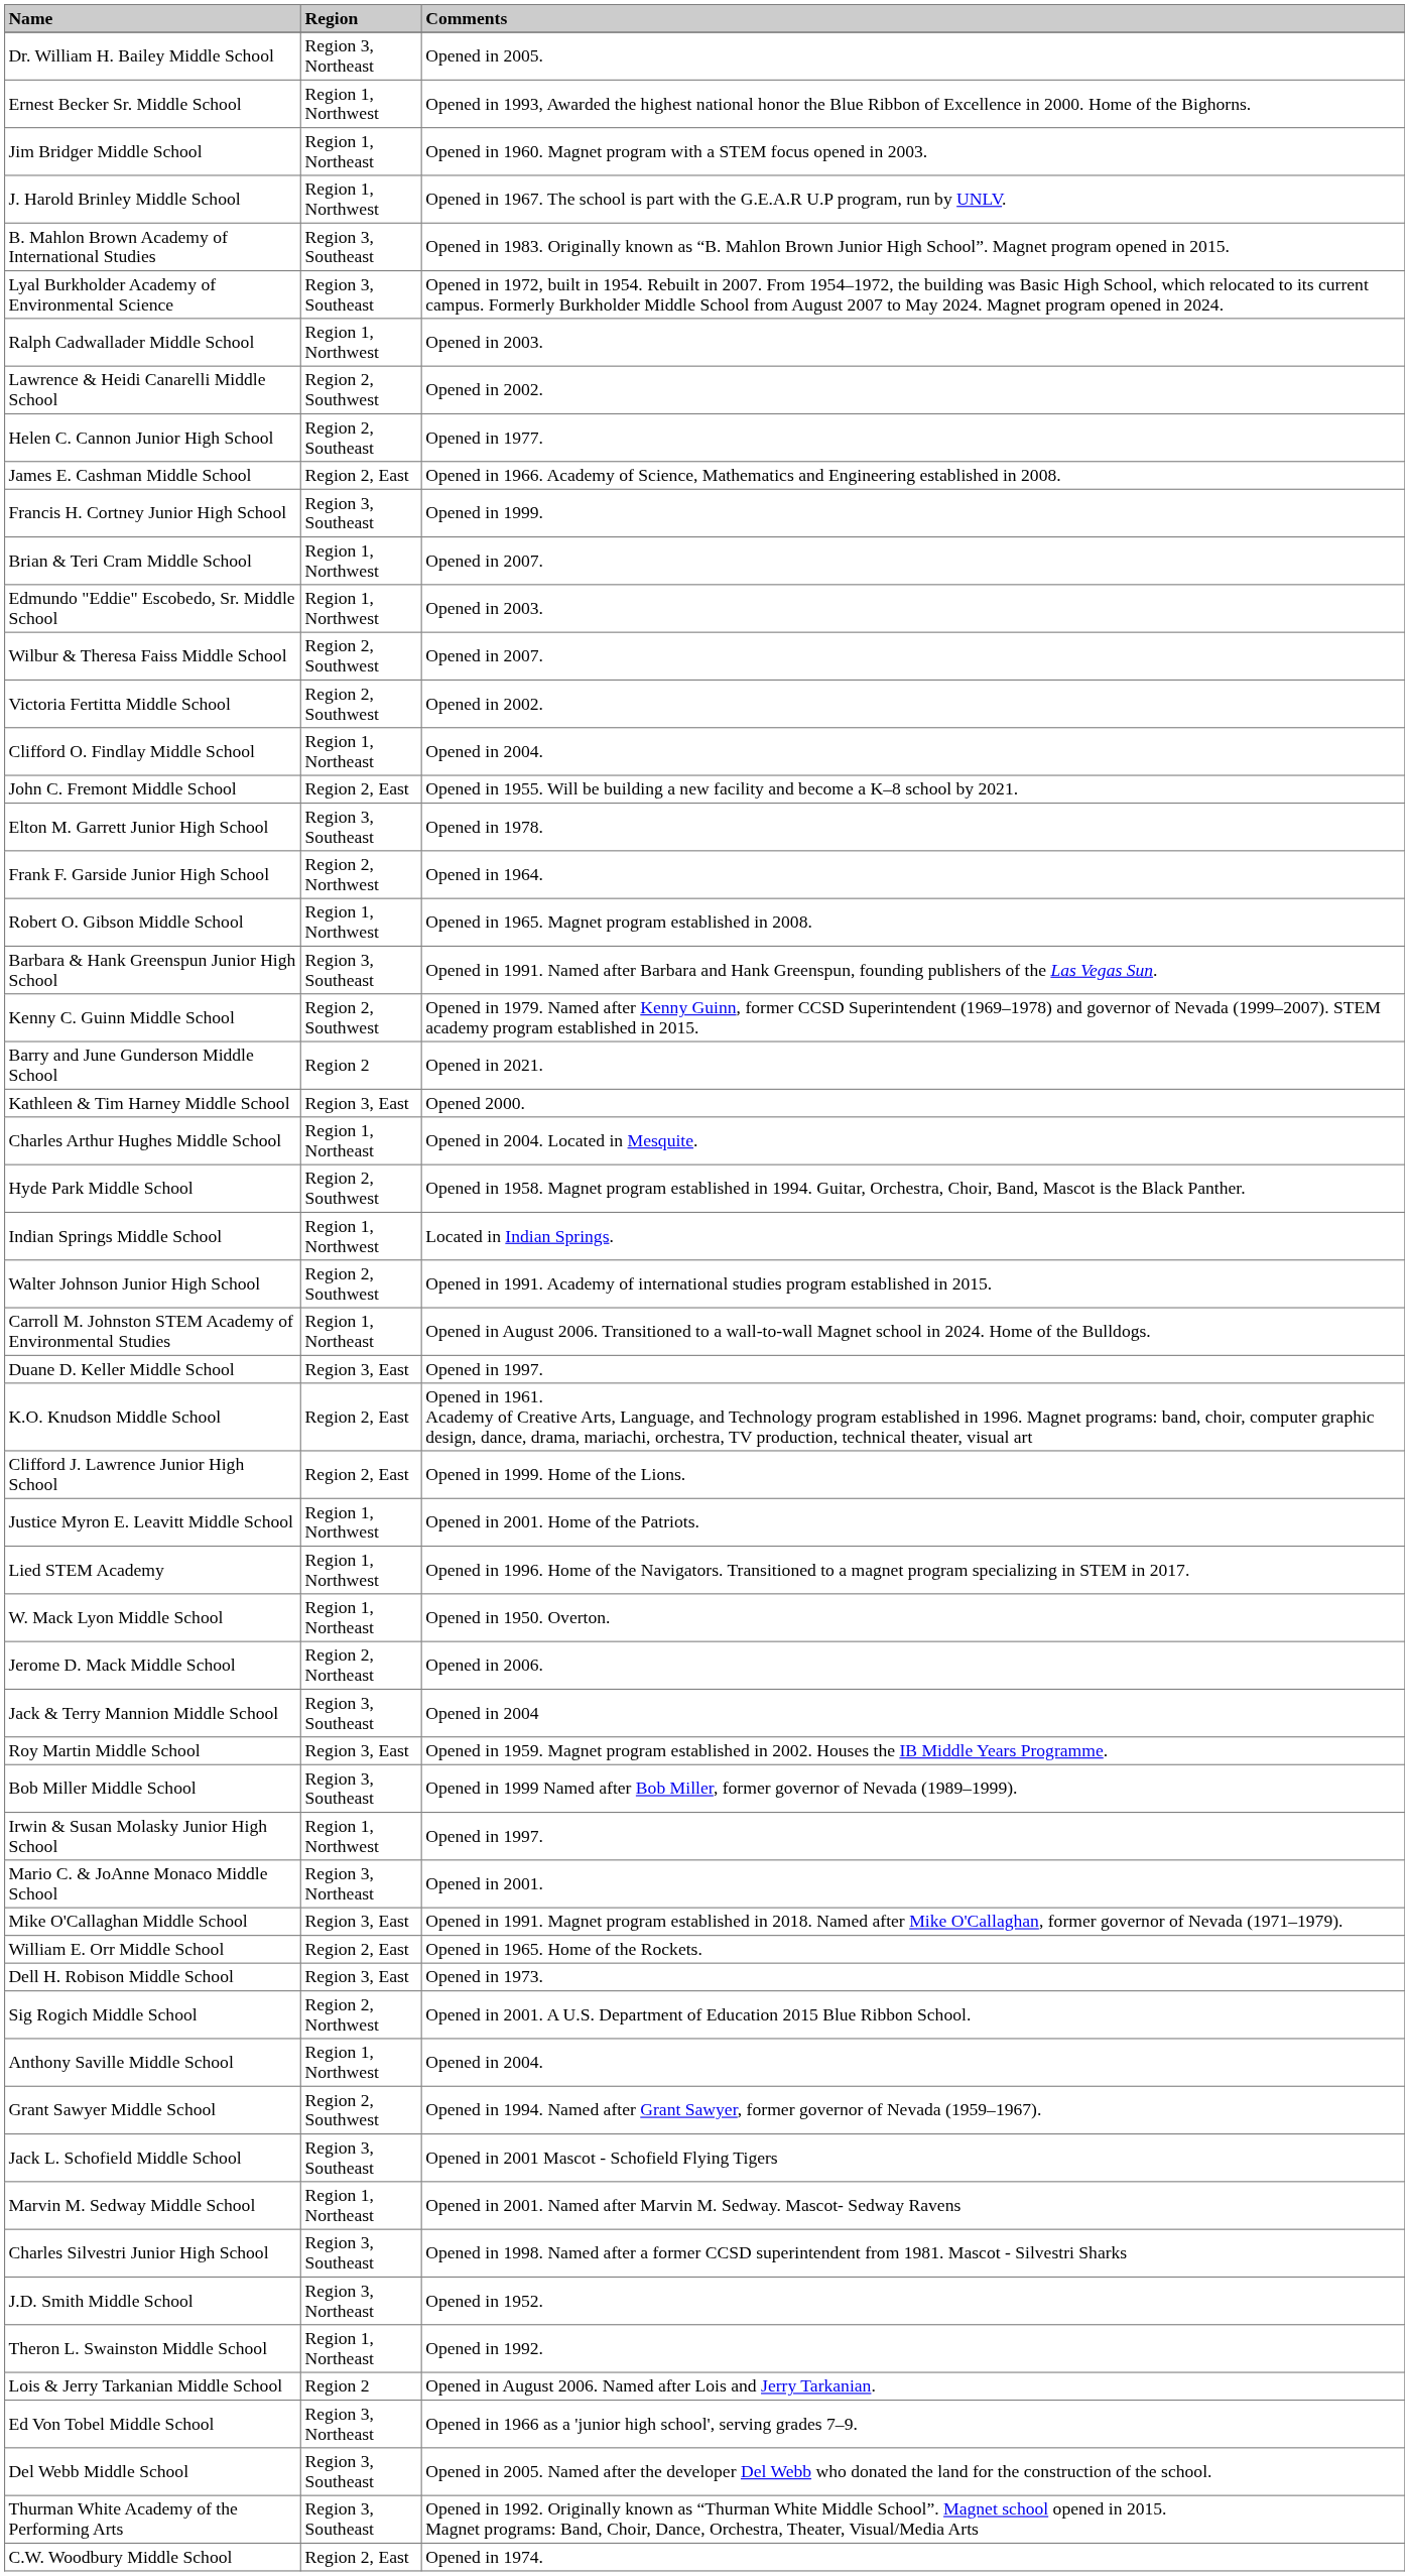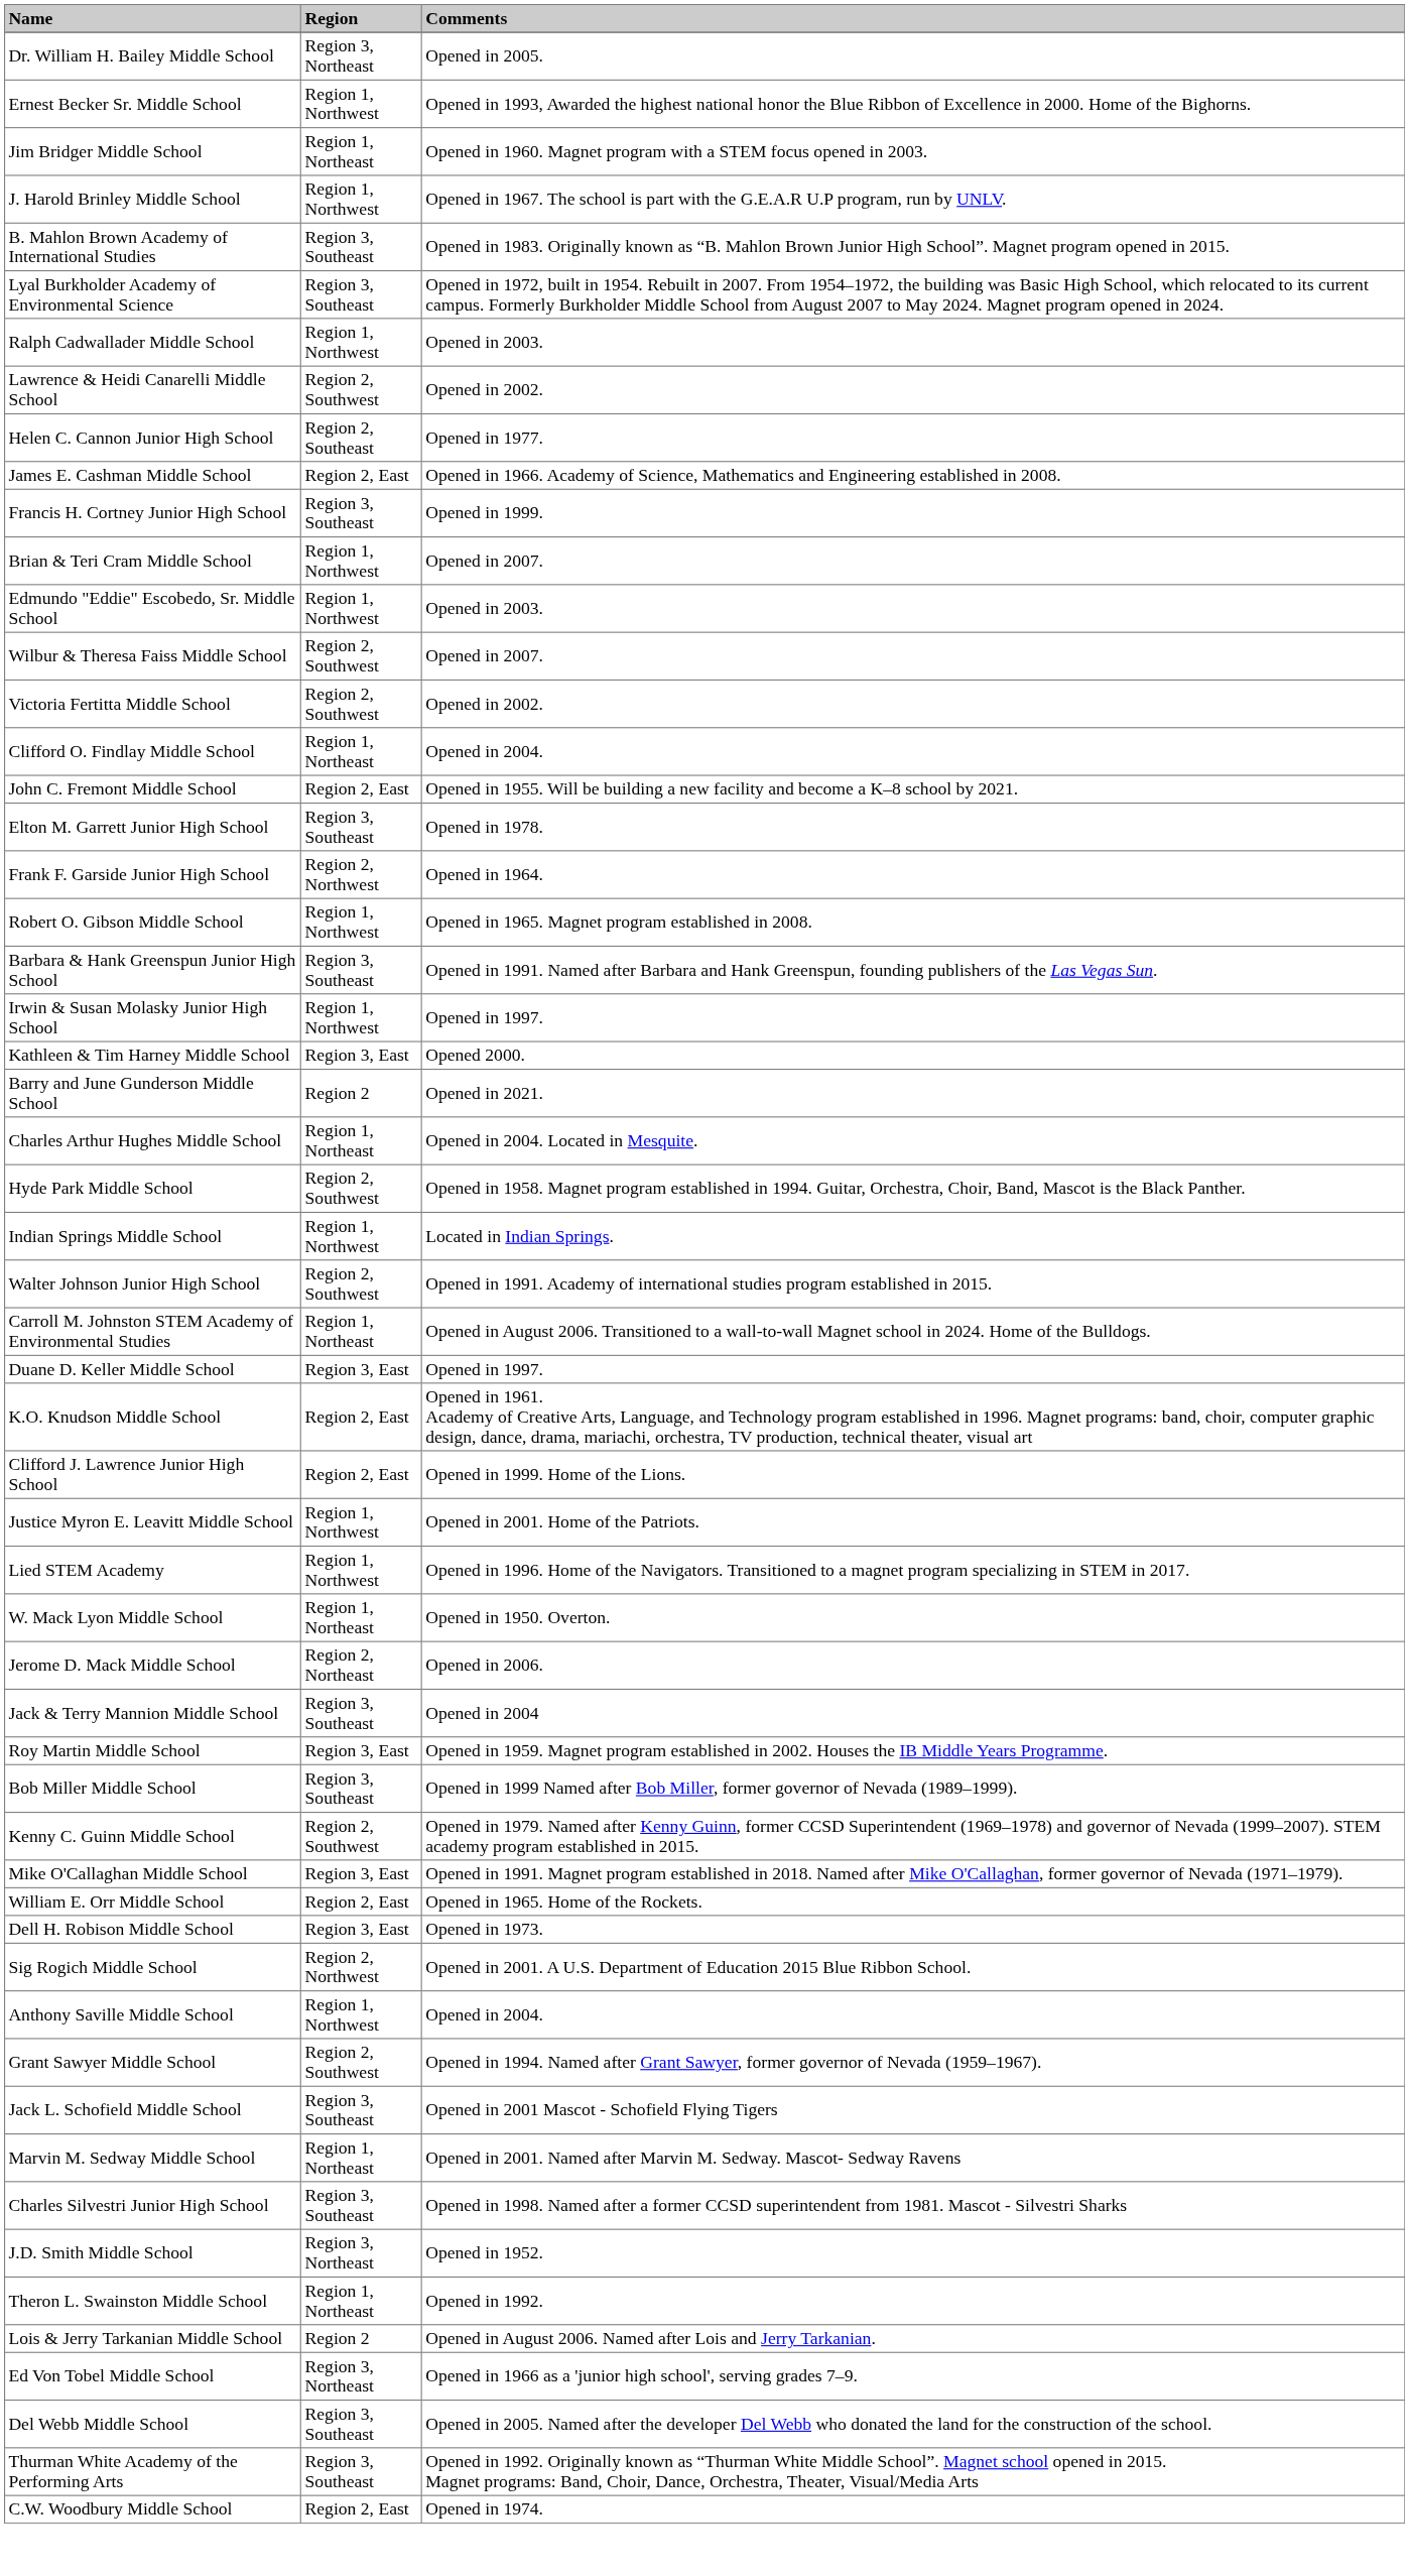rows swapped: Kenny C. Guinn Middle School <-> Irwin & Susan Molasky Junior High School
rows swapped: Barry and June Gunderson Middle School <-> Kathleen & Tim Harney Middle School
- row: Mario C. & JoAnne Monaco Middle School | Region 3, Northeast | Opened in 2001.
